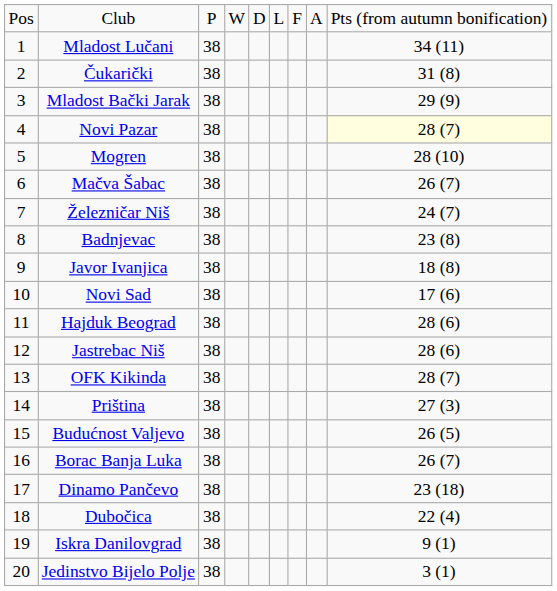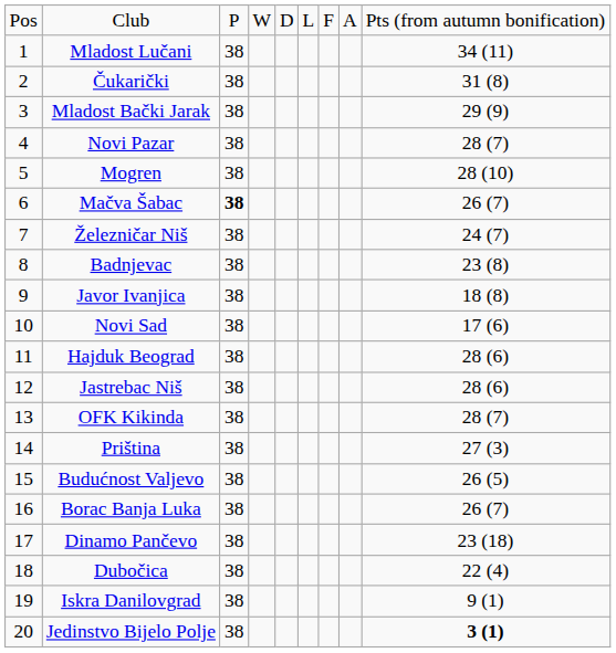Novi Pazar | column 9: lightyellow background -> no background
Mačva Šabac | column 3: normal -> bold
Jedinstvo Bijelo Polje | column 9: normal -> bold
